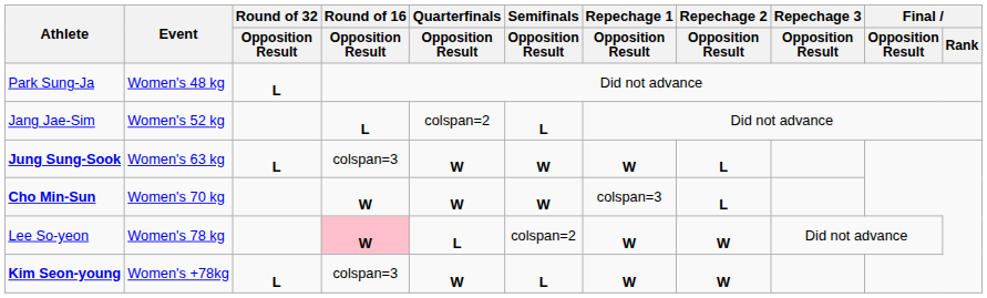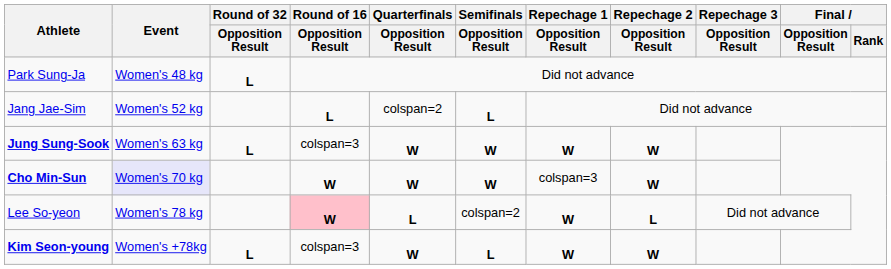Jung Sung-Sook | Repechage 2 / Opposition Result: L -> W
Cho Min-Sun | Event: no background -> lavender background
Cho Min-Sun | Repechage 2 / Opposition Result: L -> W
Lee So-yeon | Repechage 2 / Opposition Result: W -> L
